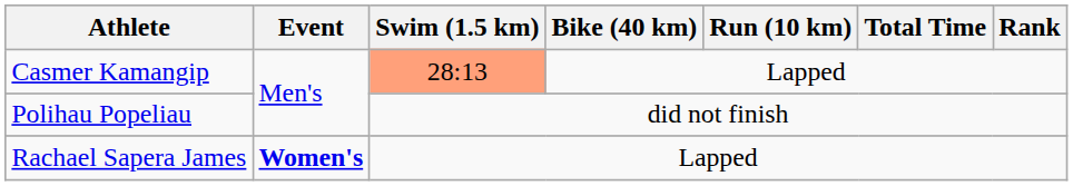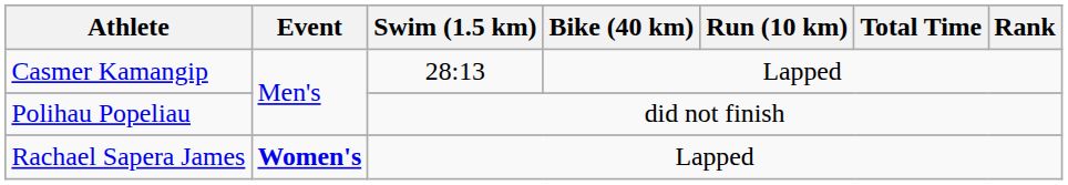Casmer Kamangip | Swim (1.5 km): lightsalmon background -> no background
